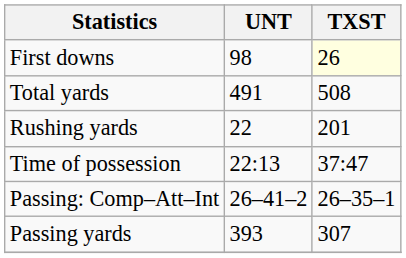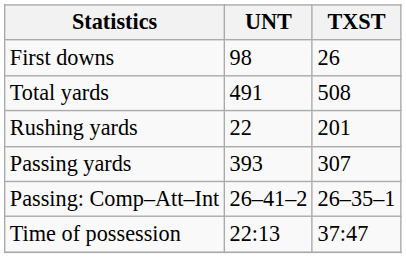First downs | TXST: lightyellow background -> no background
rows swapped: Passing yards <-> Time of possession
